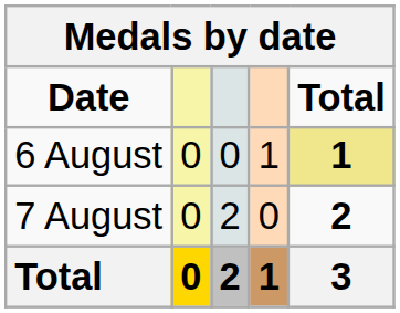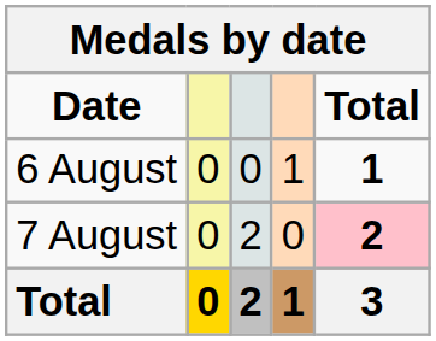6 August | Total: khaki background -> no background
7 August | Total: no background -> pink background
